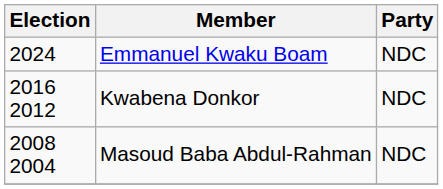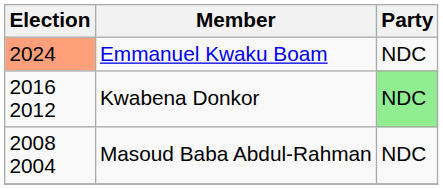Emmanuel Kwaku Boam | Election: no background -> lightsalmon background
Kwabena Donkor | Party: no background -> lightgreen background
